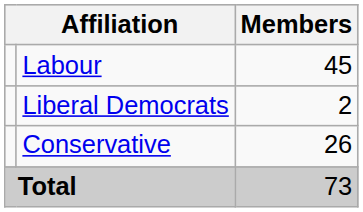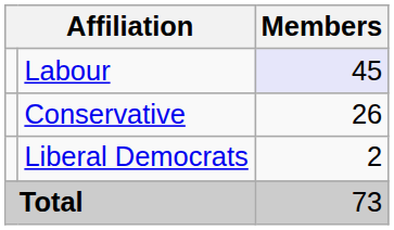Labour | Members: no background -> lavender background
rows swapped: Conservative <-> Liberal Democrats
